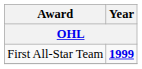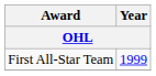row 3 | Year: bold -> normal
